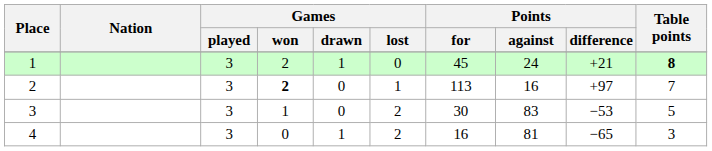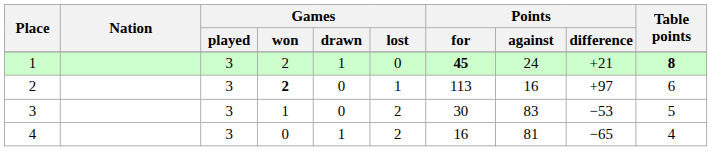row 3 | Points / for: normal -> bold
row 4 | Table points: 7 -> 6
row 6 | Table points: 3 -> 4
